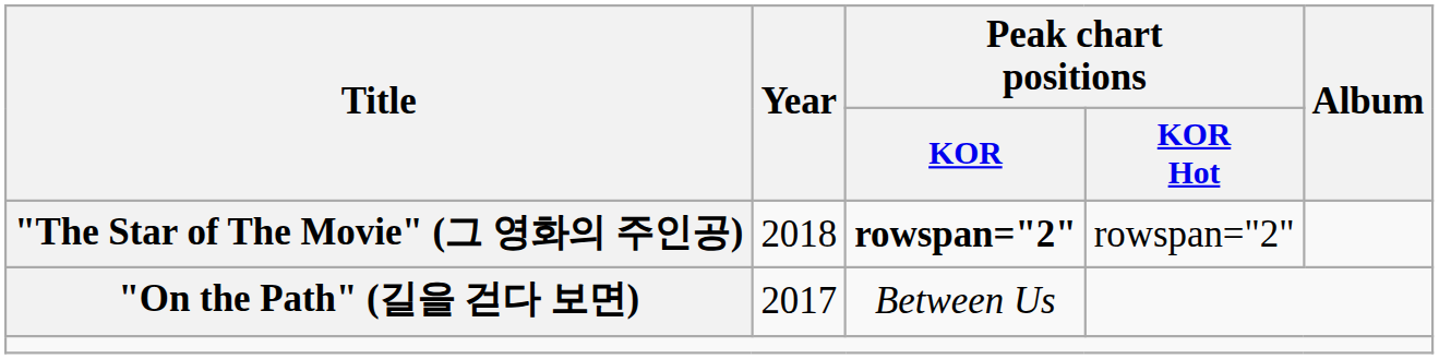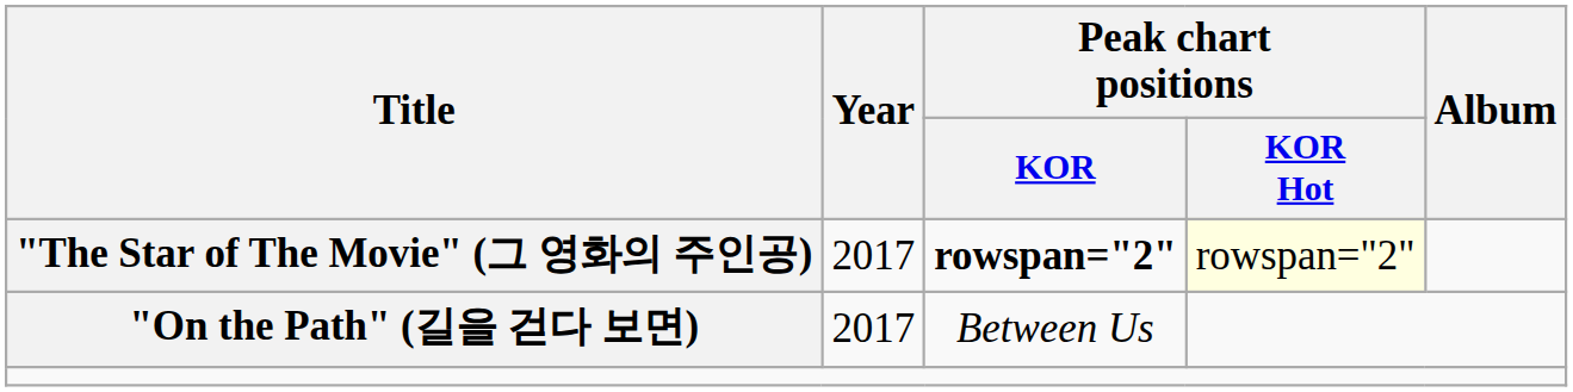"The Star of The Movie" (그 영화의 주인공) | Year: 2018 -> 2017
"The Star of The Movie" (그 영화의 주인공) | Peak chart positions / KOR Hot: no background -> lightyellow background
